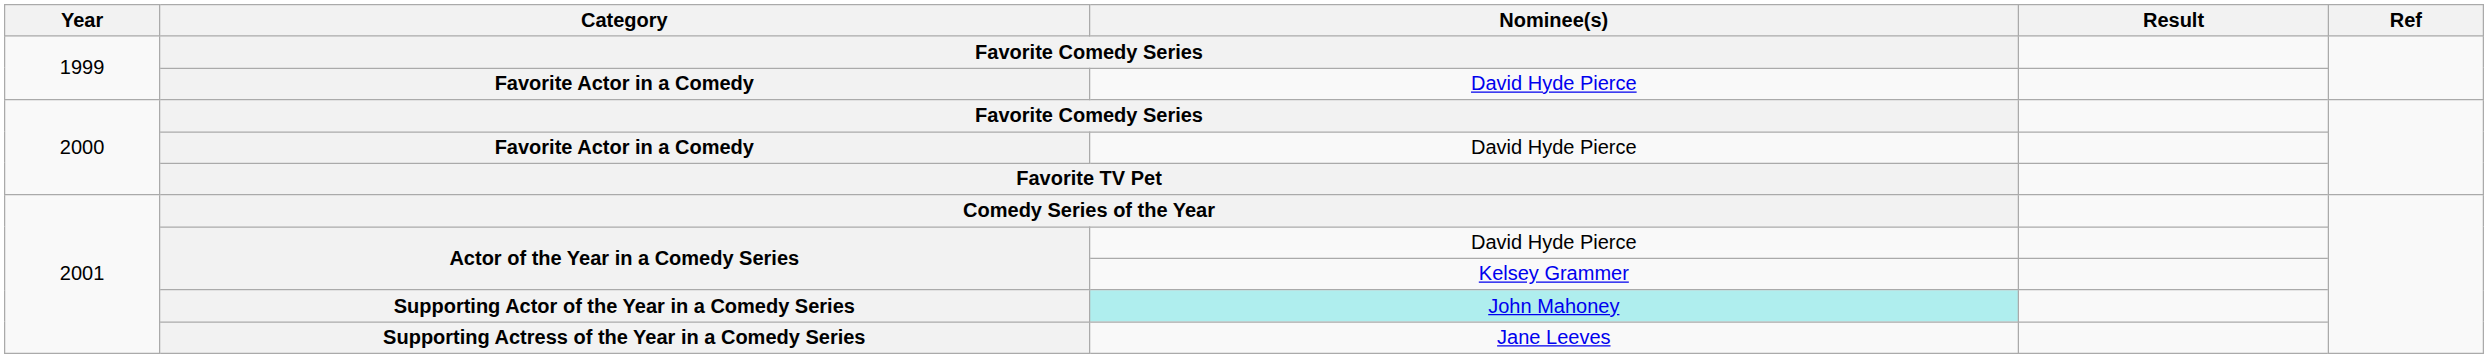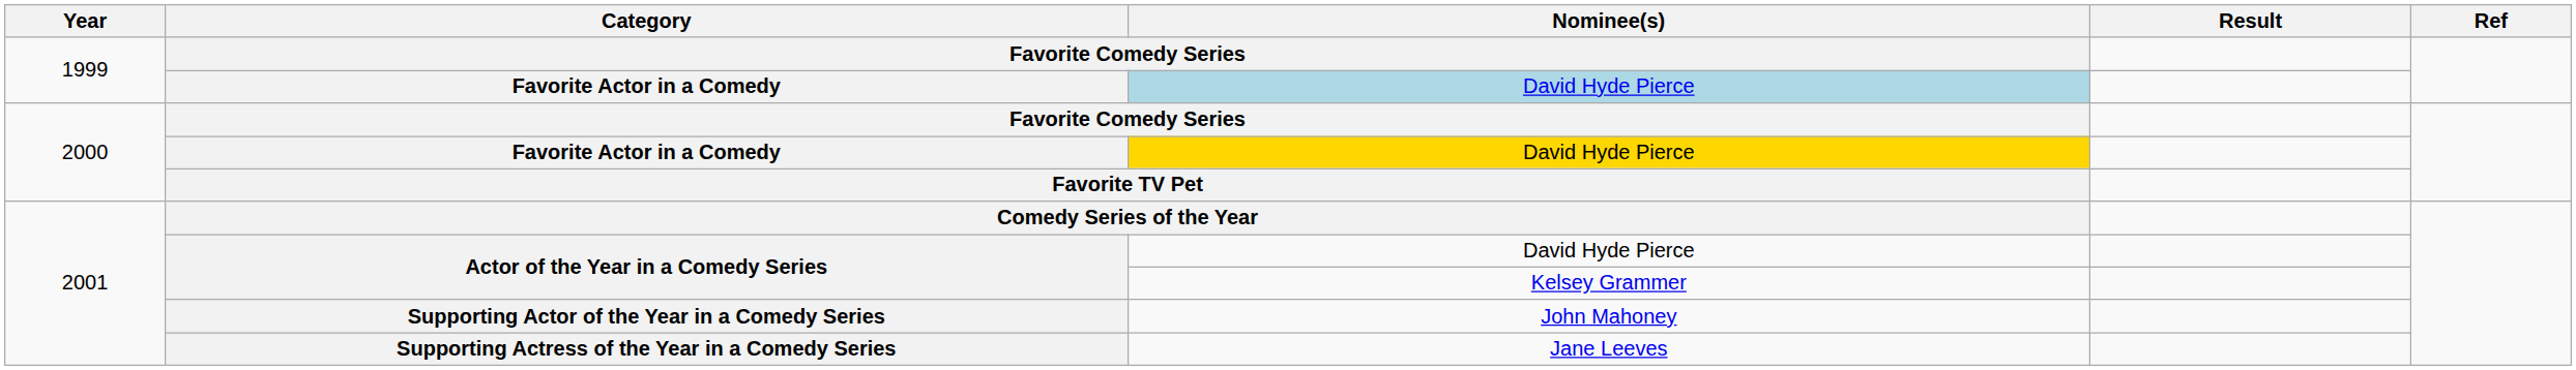1999 / Favorite Actor in a Comedy | Nominee(s): no background -> lightblue background
2000 / Favorite Actor in a Comedy | Nominee(s): no background -> gold background
Supporting Actor of the Year in a Comedy Series | Nominee(s): paleturquoise background -> no background
